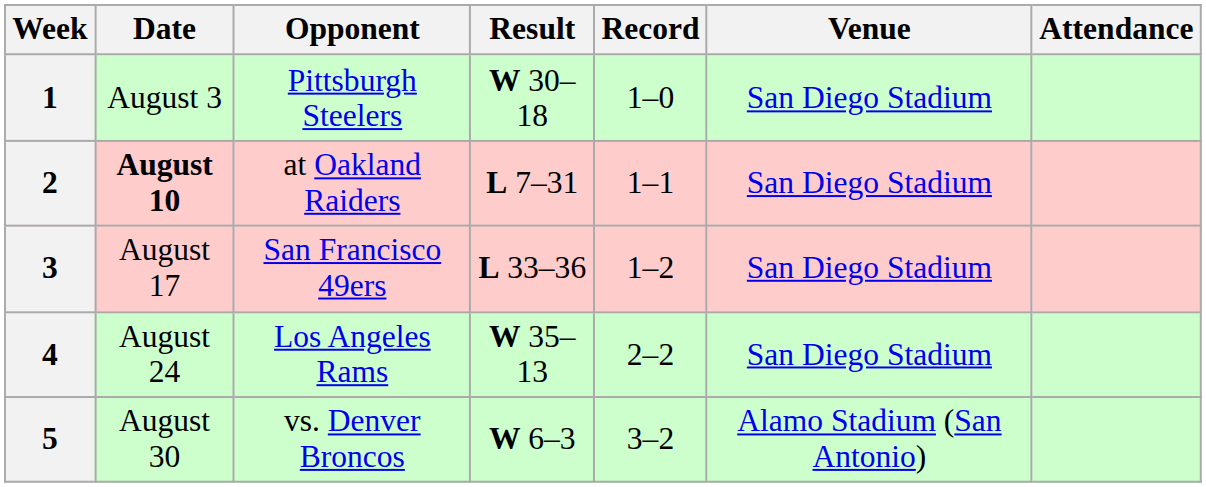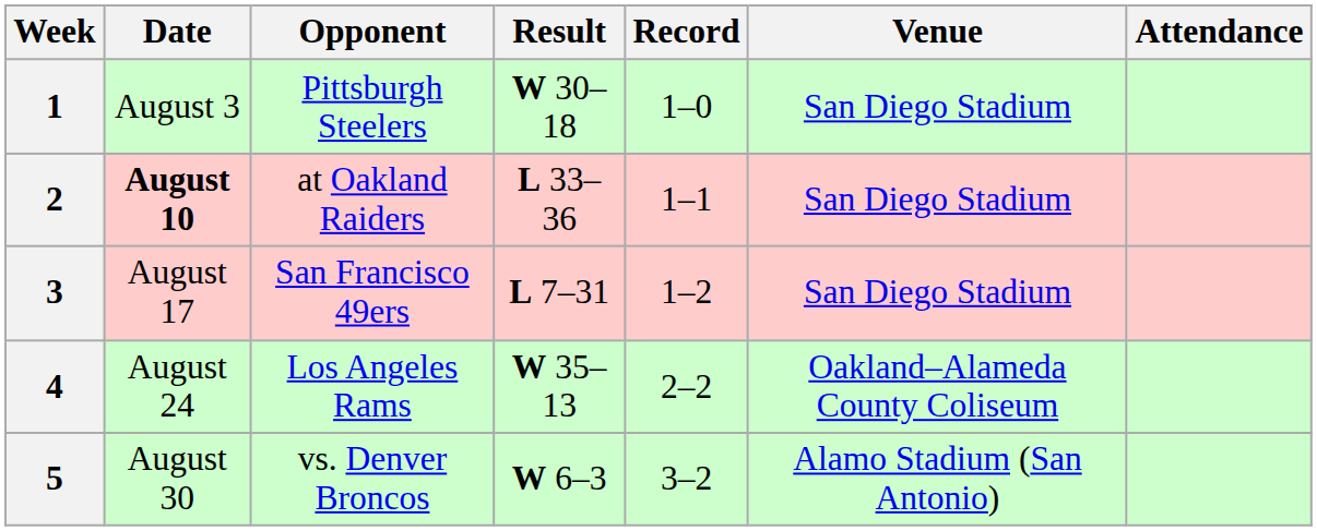2 | Result: L 7–31 -> L 33–36
3 | Result: L 33–36 -> L 7–31
4 | Venue: San Diego Stadium -> Oakland–Alameda County Coliseum
